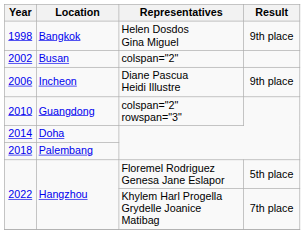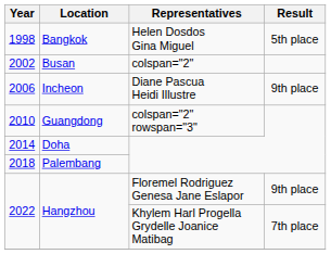1998 | Result: 9th place -> 5th place
2022 / Floremel Rodriguez Genesa Jane Eslapor | Result: 5th place -> 9th place
